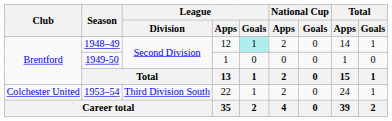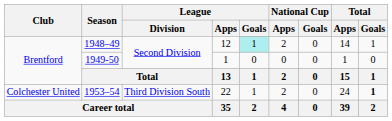1953–54 | Total / Goals: normal -> bold
